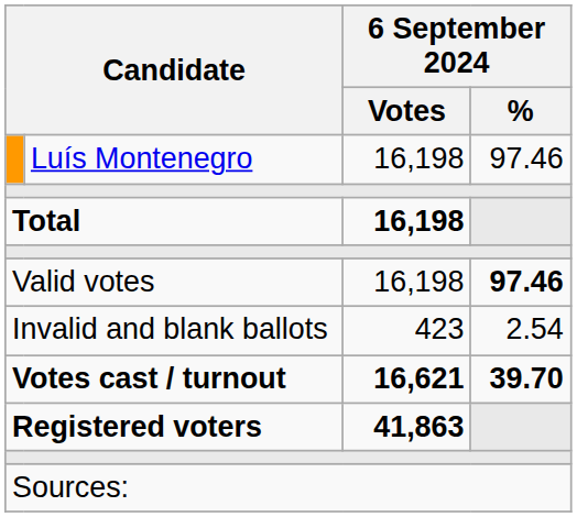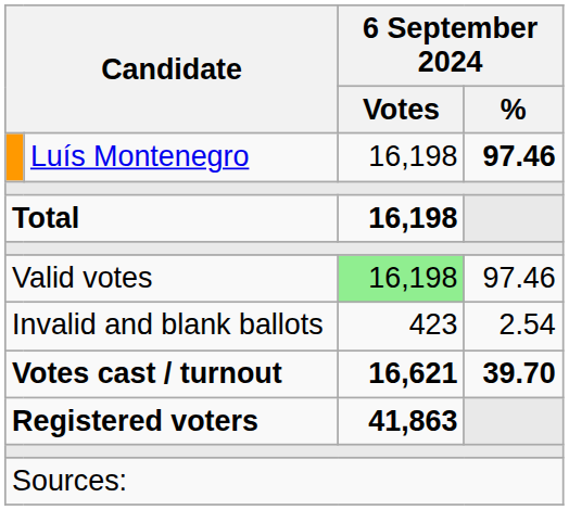Luís Montenegro | 6 September 2024 / %: normal -> bold
Valid votes | 6 September 2024 / Votes: no background -> lightgreen background
Valid votes | 6 September 2024 / %: bold -> normal
